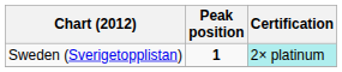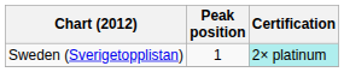Sweden (Sverigetopplistan) | Peak position: bold -> normal
